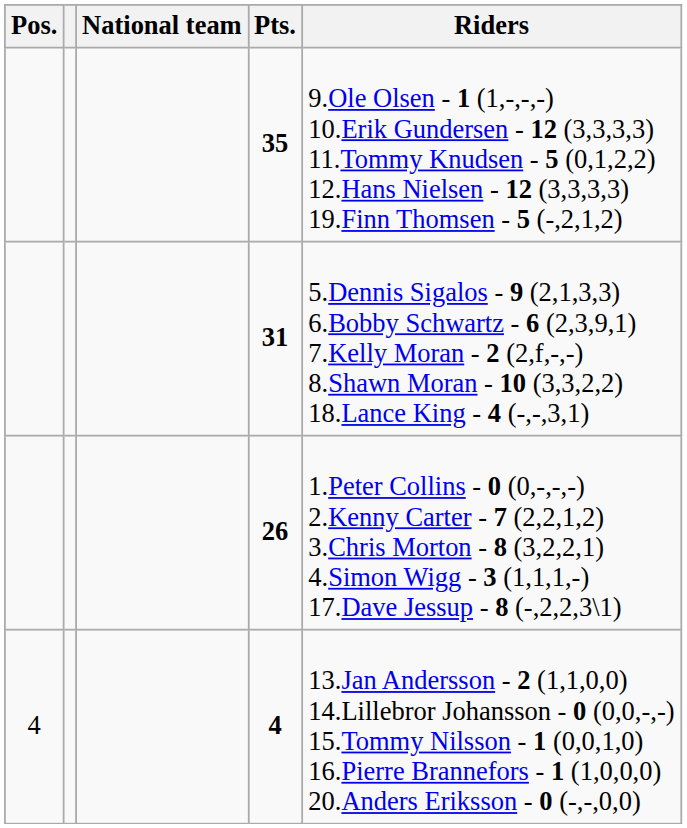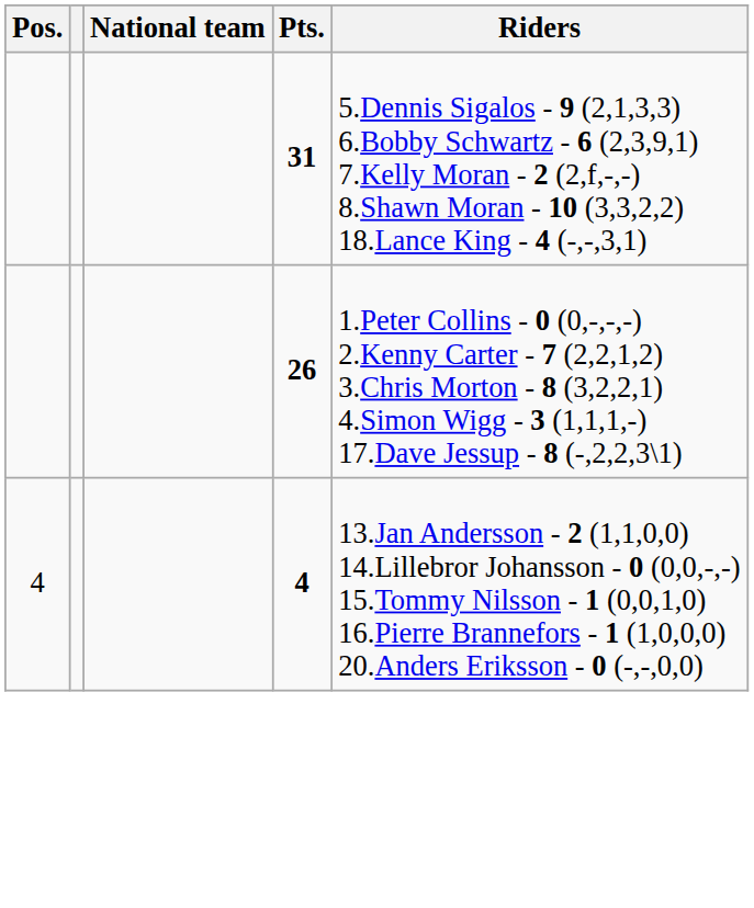- row: 35 | 9.Ole Olsen - 1 (1,-,-,-) 10.Erik Gundersen - 12 (3,3,3,3) 11.Tommy Knudsen - 5 (0,1,2,2) 12.Hans Nielsen - 12 (3,3,3,3) 19.Finn Thomsen - 5 (-,2,1,2)
